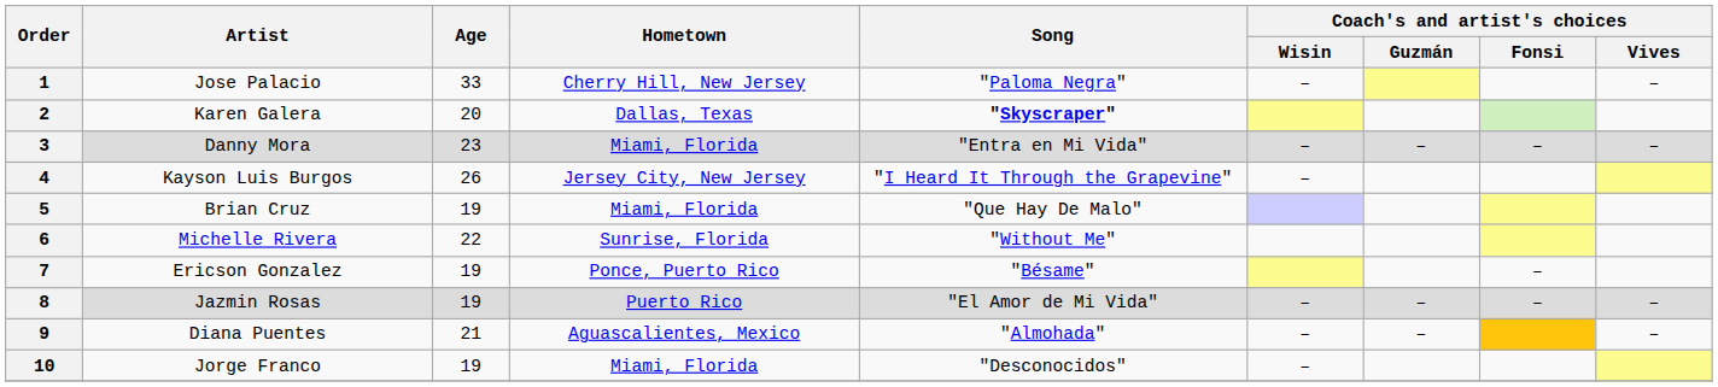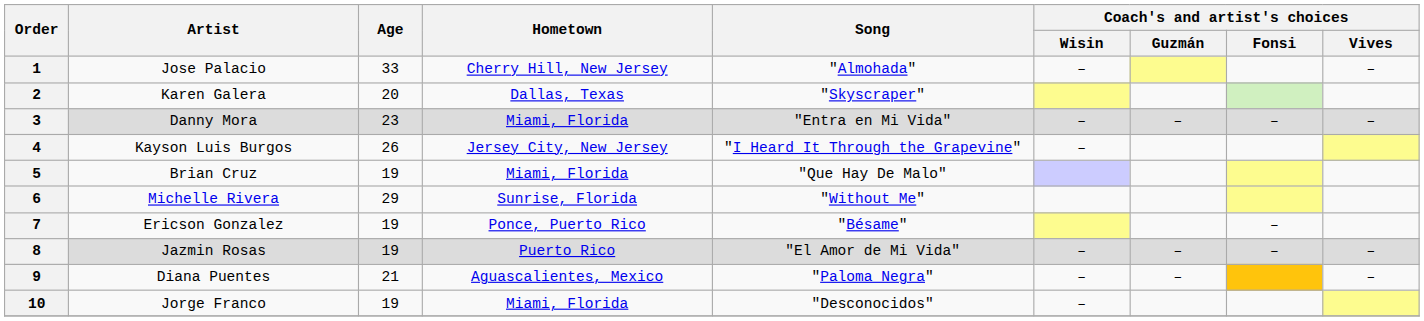1 | Song: "Paloma Negra" -> "Almohada"
2 | Song: bold -> normal
6 | Age: 22 -> 29
9 | Song: "Almohada" -> "Paloma Negra"
